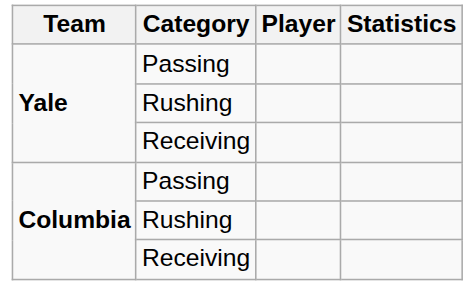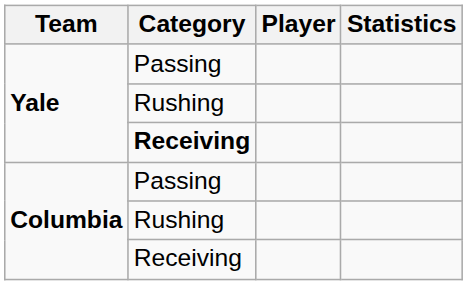Yale / Receiving | Category: normal -> bold
